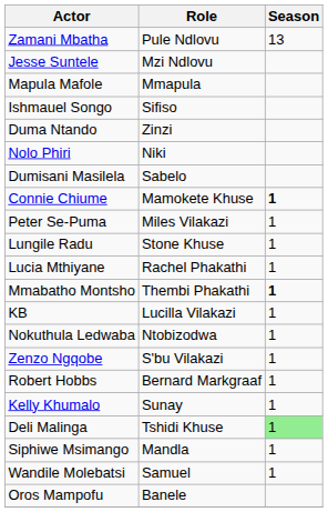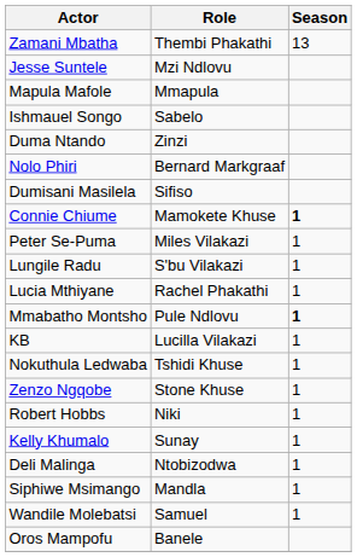Zamani Mbatha | Role: Pule Ndlovu -> Thembi Phakathi
Ishmauel Songo | Role: Sifiso -> Sabelo
Nolo Phiri | Role: Niki -> Bernard Markgraaf
Dumisani Masilela | Role: Sabelo -> Sifiso
Lungile Radu | Role: Stone Khuse -> S'bu Vilakazi
Mmabatho Montsho | Role: Thembi Phakathi -> Pule Ndlovu
Nokuthula Ledwaba | Role: Ntobizodwa -> Tshidi Khuse
Zenzo Ngqobe | Role: S'bu Vilakazi -> Stone Khuse
Robert Hobbs | Role: Bernard Markgraaf -> Niki
Deli Malinga | Role: Tshidi Khuse -> Ntobizodwa
Deli Malinga | Season: lightgreen background -> no background
